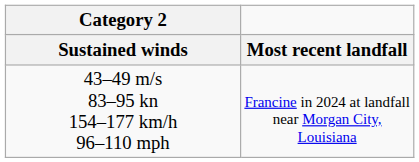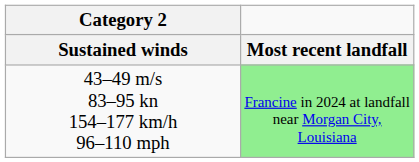43–49 m/s 83–95 kn 154–177 km/h 96–110 mph | Most recent landfall: no background -> lightgreen background
